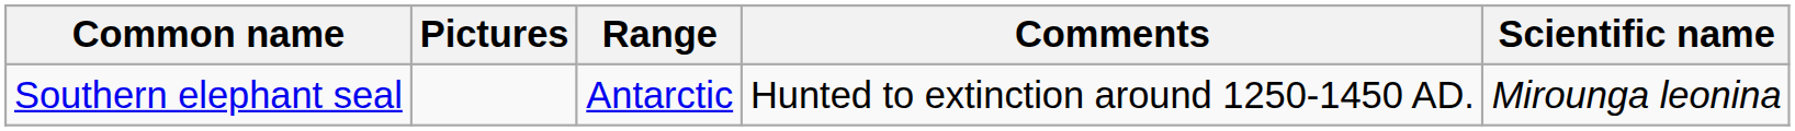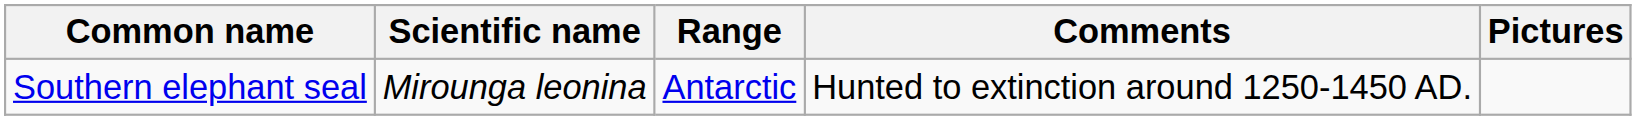columns swapped: Scientific name <-> Pictures
